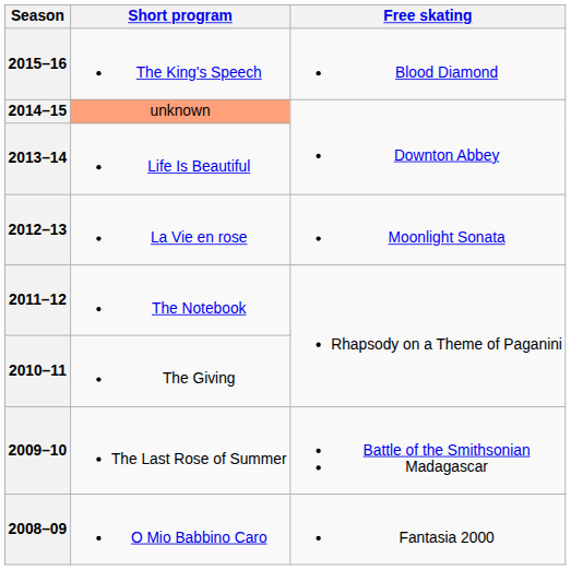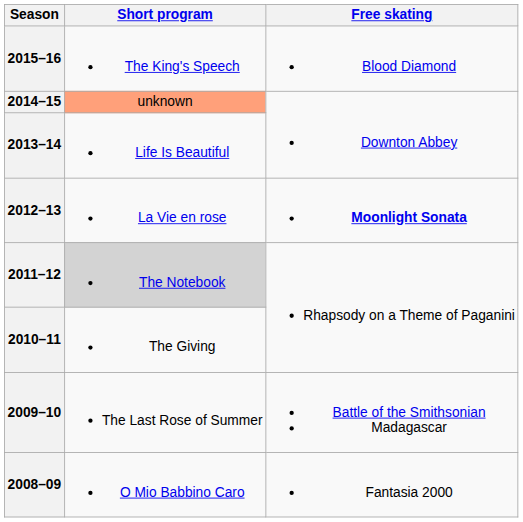2012–13 | Free skating: normal -> bold
2011–12 | Short program: no background -> lightgrey background
